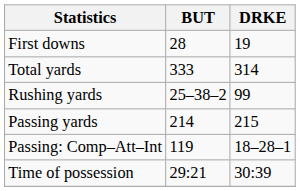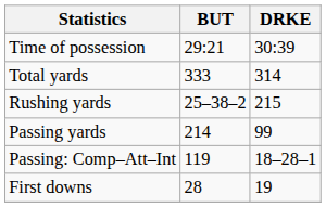rows swapped: First downs <-> Time of possession
Rushing yards | DRKE: 99 -> 215
Passing yards | DRKE: 215 -> 99
